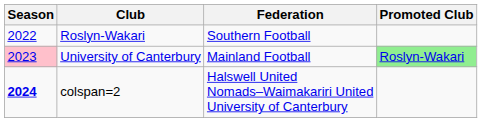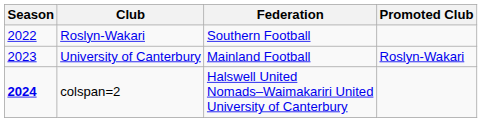University of Canterbury | Season: pink background -> no background
University of Canterbury | Promoted Club: lightgreen background -> no background
